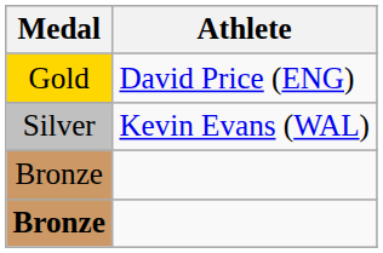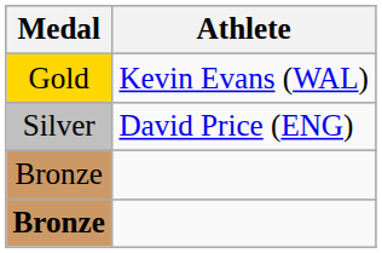row 2 | Athlete: David Price (ENG) -> Kevin Evans (WAL)
row 3 | Athlete: Kevin Evans (WAL) -> David Price (ENG)
